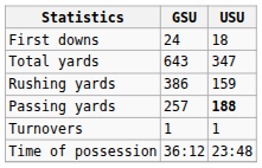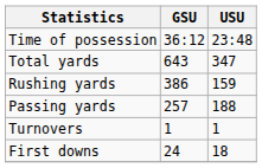rows swapped: First downs <-> Time of possession
Passing yards | USU: bold -> normal
